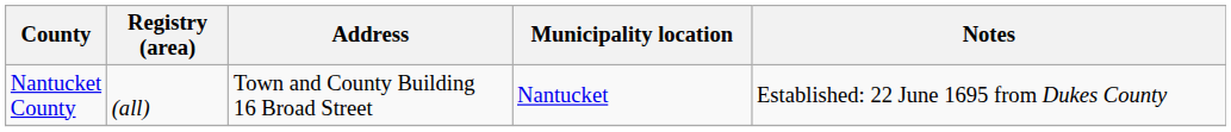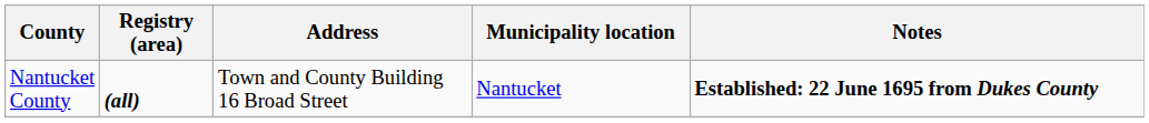row 2 | Registry (area): normal -> bold
row 2 | Notes: normal -> bold
